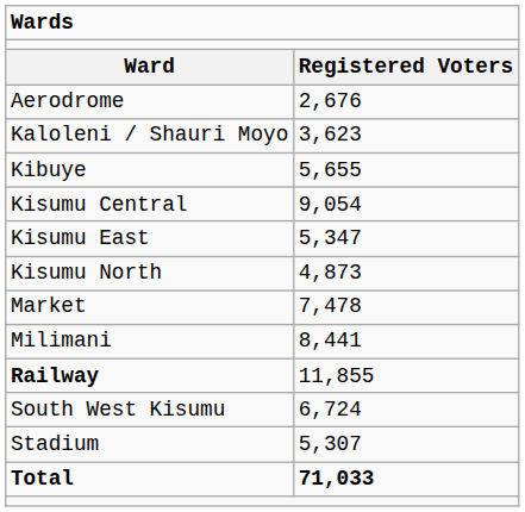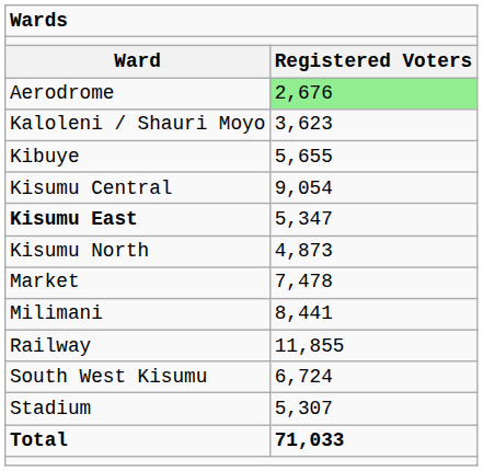row 4 | column 2: no background -> lightgreen background
row 8 | column 1: normal -> bold
row 12 | column 1: bold -> normal
